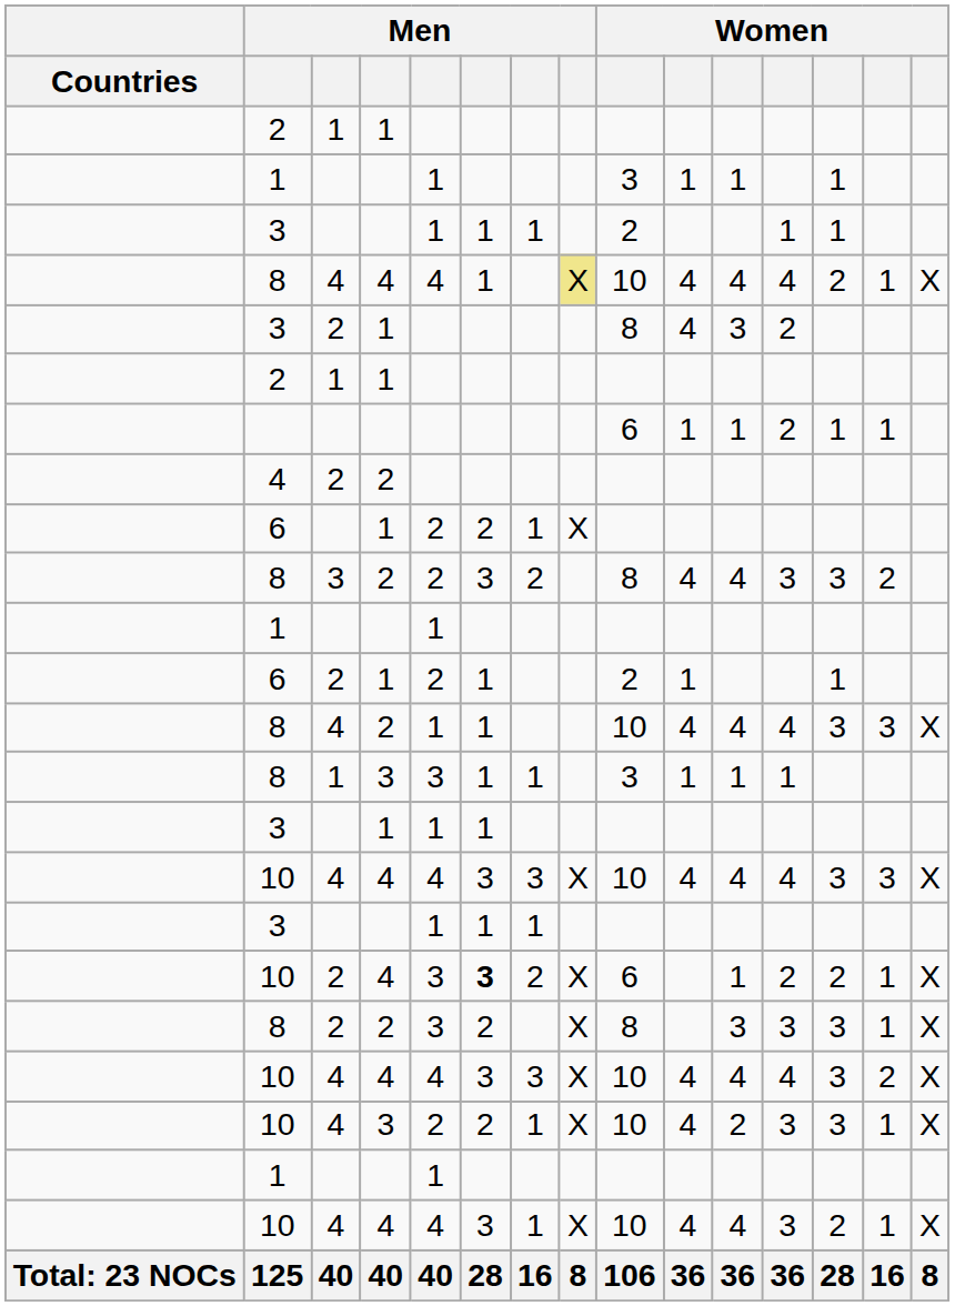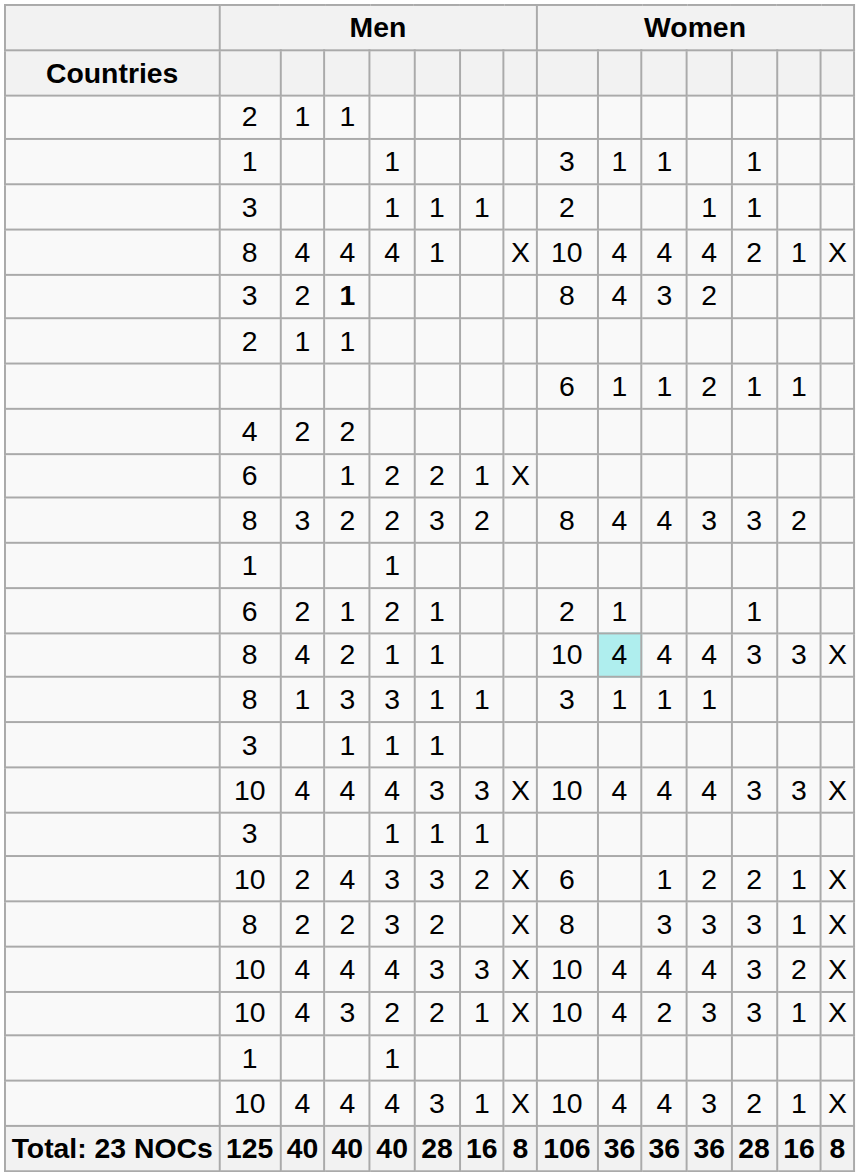row 6 | column 8: khaki background -> no background
row 7 | column 4: normal -> bold
row 15 | column 10: no background -> paleturquoise background
row 20 | column 6: bold -> normal
